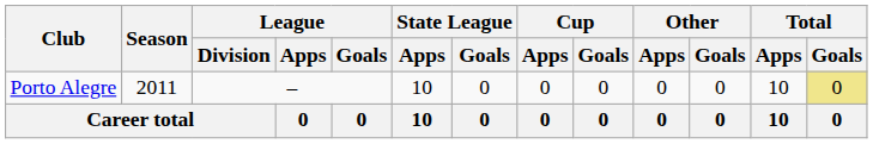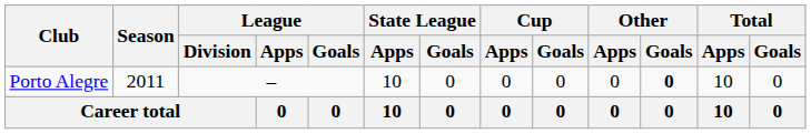Porto Alegre | Other / Goals: normal -> bold
Porto Alegre | Total / Goals: khaki background -> no background
